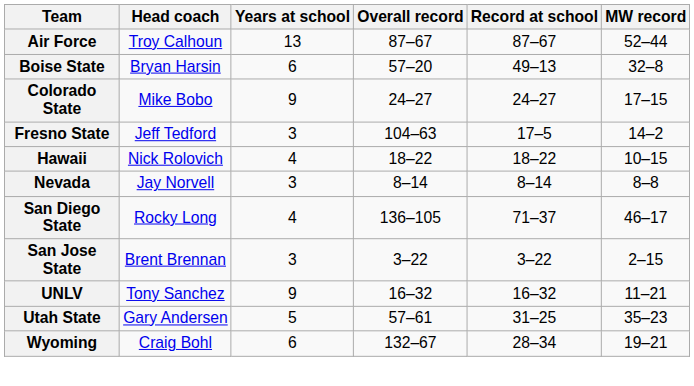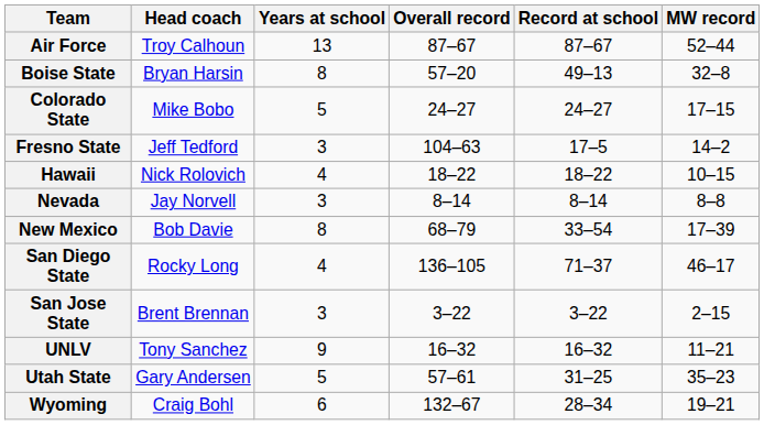Boise State | Years at school: 6 -> 8
Colorado State | Years at school: 9 -> 5
+ row: New Mexico | Bob Davie | 8 | 68–79 | 33–54 | 17–39
